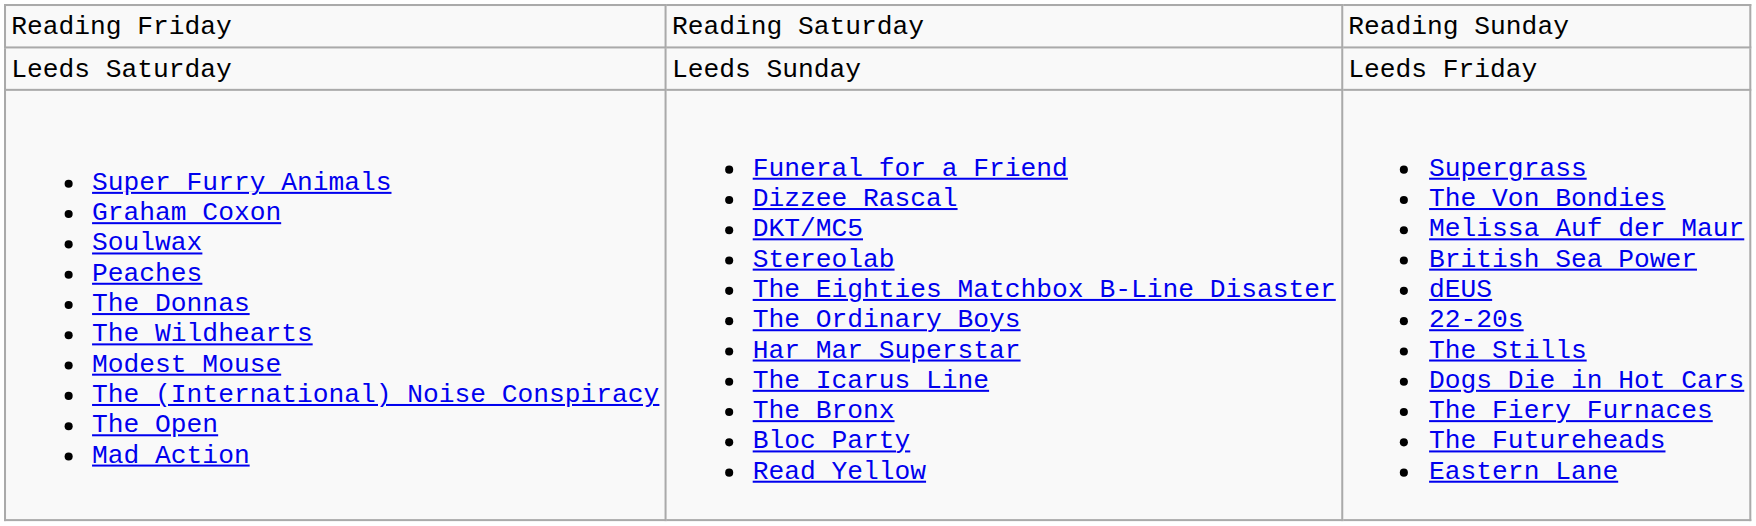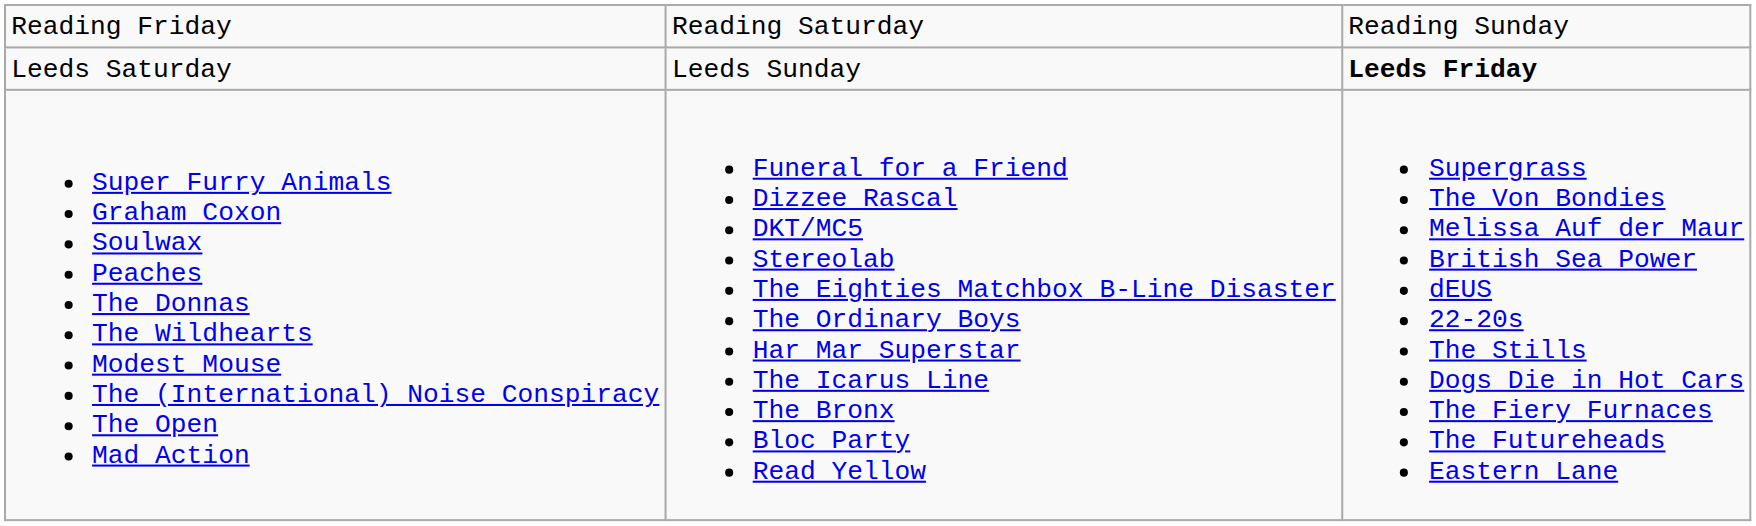Leeds Saturday | column 3: normal -> bold
